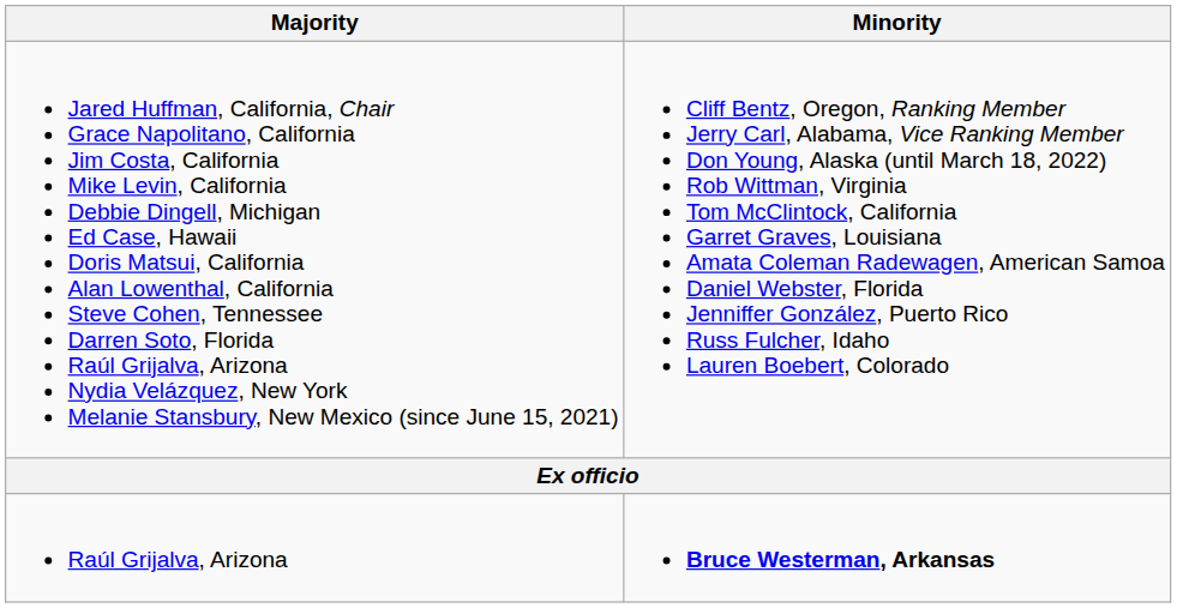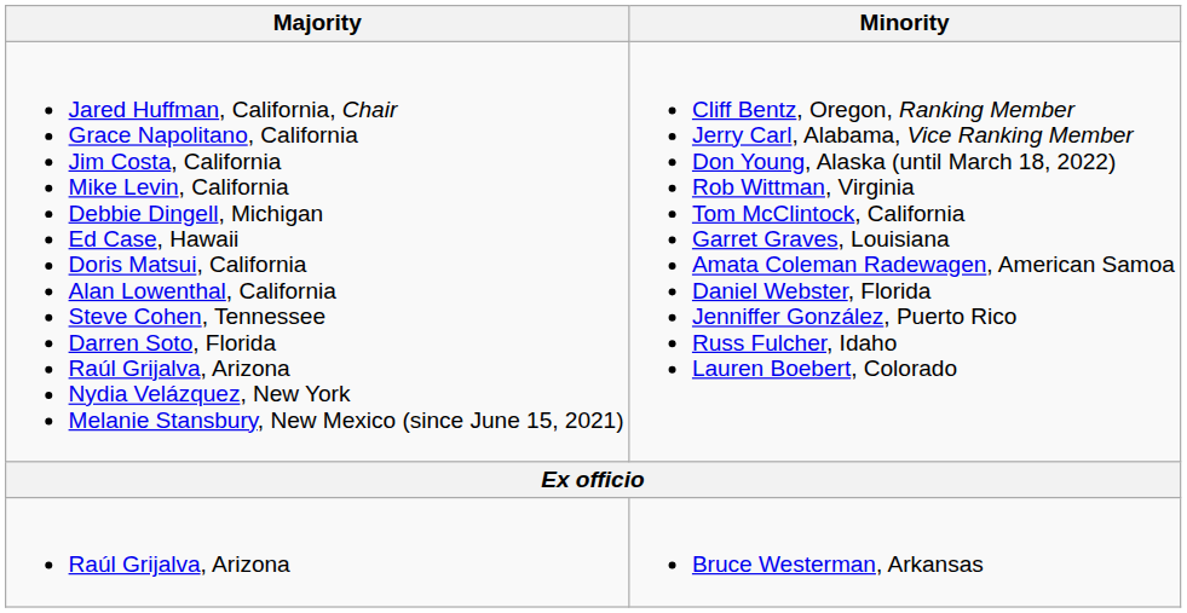Raúl Grijalva, Arizona | Minority: bold -> normal
